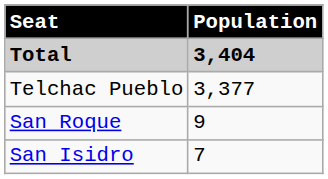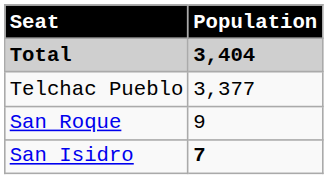San Isidro | Population: normal -> bold
